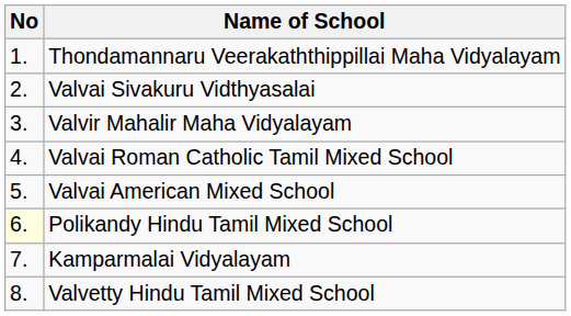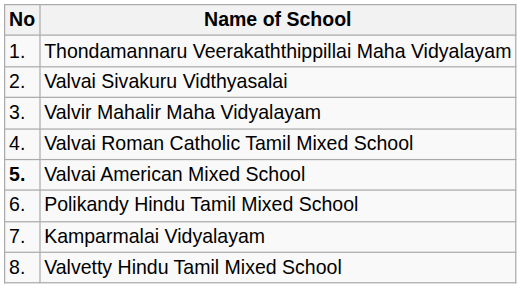Valvai American Mixed School | No: normal -> bold
Polikandy Hindu Tamil Mixed School | No: lightyellow background -> no background
